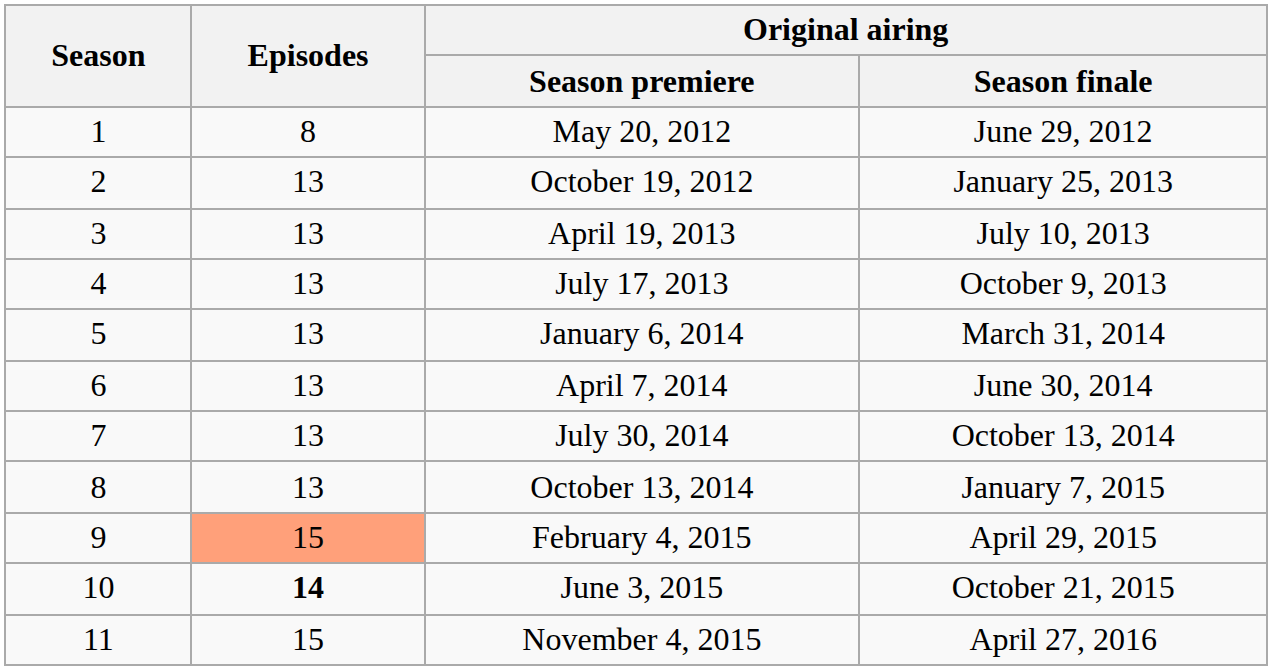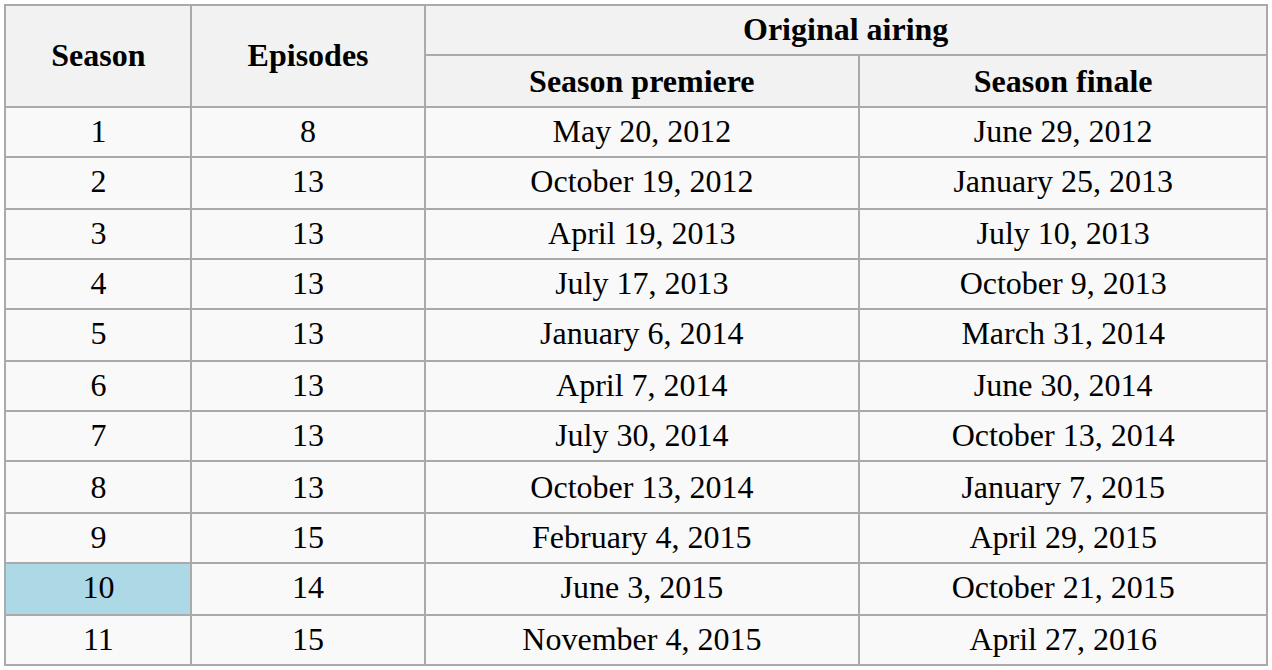February 4, 2015 | Episodes: lightsalmon background -> no background
June 3, 2015 | Season: no background -> lightblue background
June 3, 2015 | Episodes: bold -> normal
